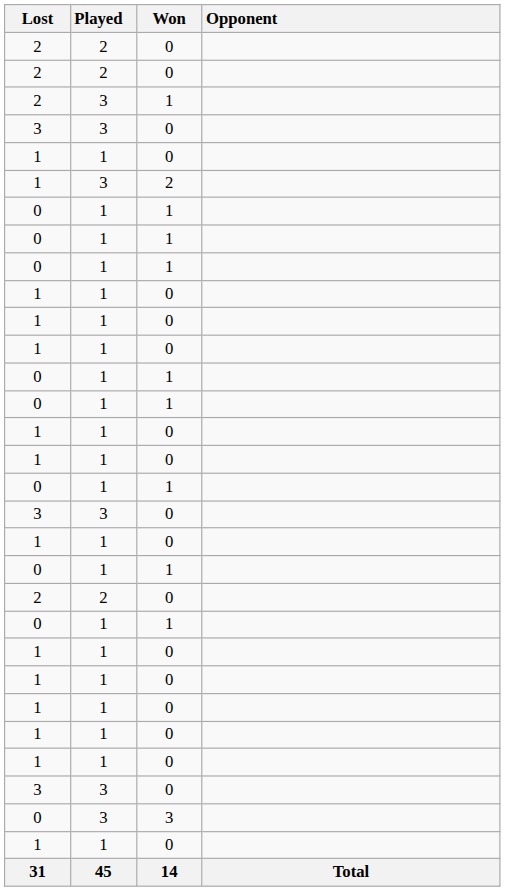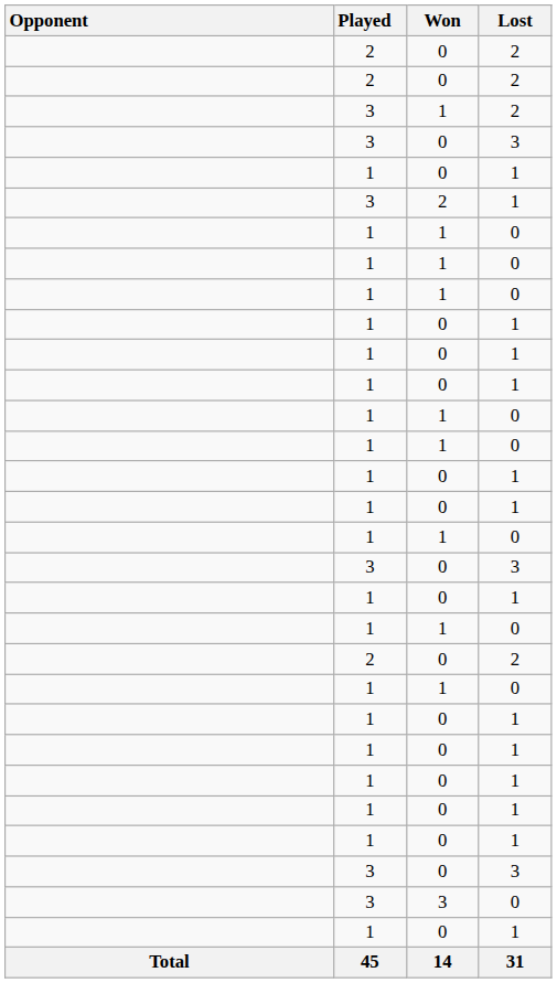columns swapped: Opponent <-> Lost
